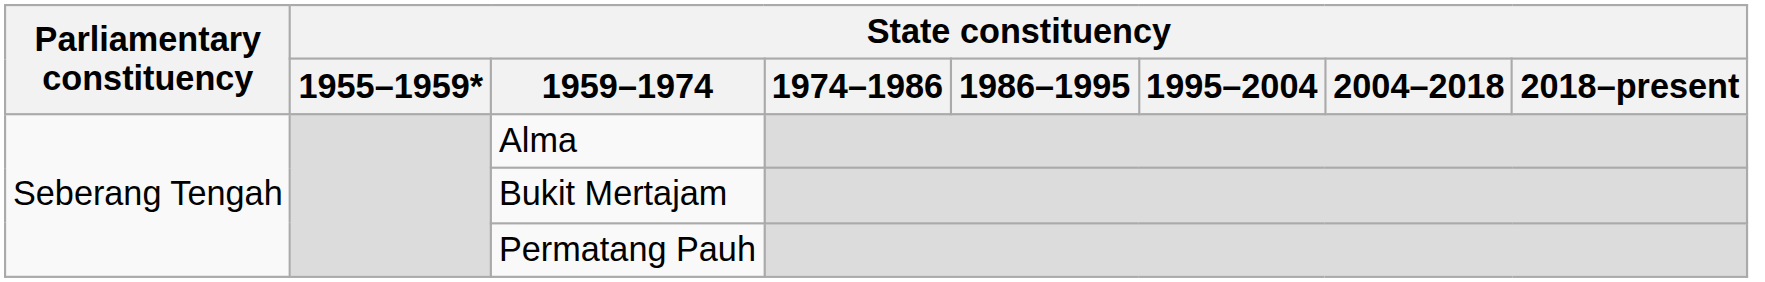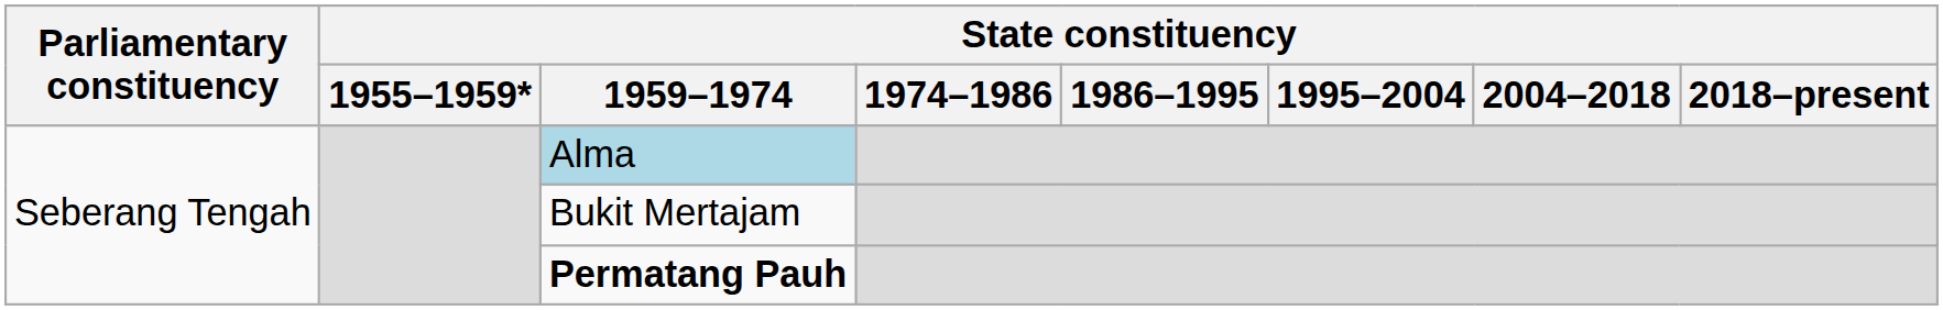Alma | State constituency / 1959–1974: no background -> lightblue background
Permatang Pauh | State constituency / 1959–1974: normal -> bold
